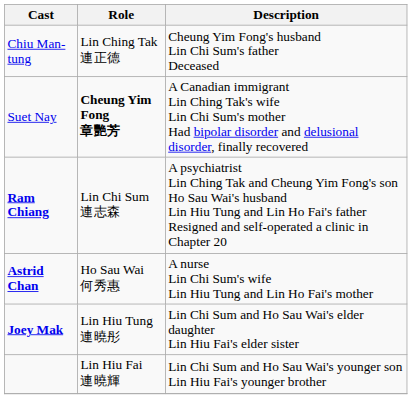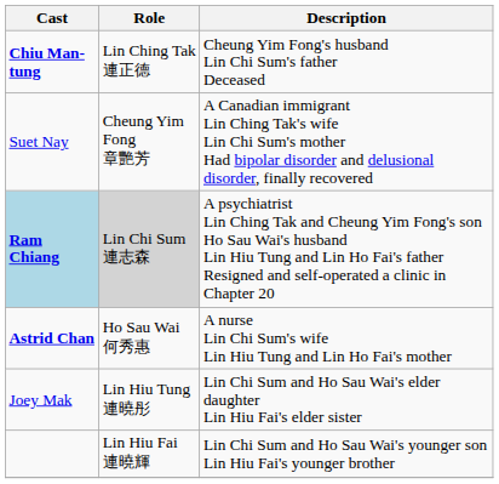row 2 | Cast: normal -> bold
row 3 | Role: bold -> normal
row 4 | Cast: no background -> lightblue background
row 4 | Role: no background -> lightgrey background
row 6 | Cast: bold -> normal
